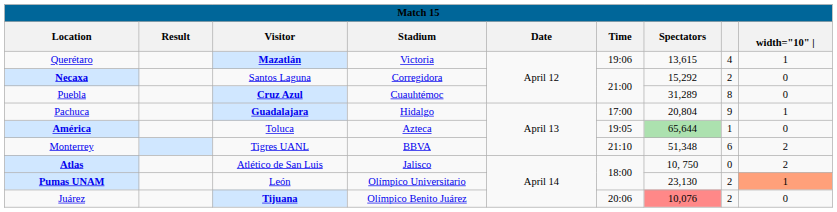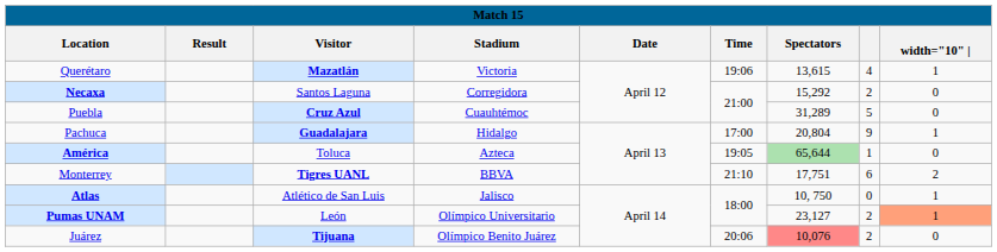Puebla | column 8: 8 -> 5
Monterrey | Visitor: normal -> bold
Monterrey | Spectators: 51,348 -> 17,751
Atlas | column 9: 2 -> 1
Pumas UNAM | Spectators: 23,130 -> 23,127
